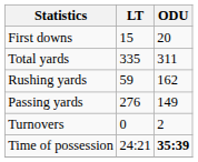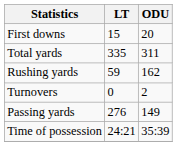rows swapped: Passing yards <-> Turnovers
Time of possession | ODU: bold -> normal
